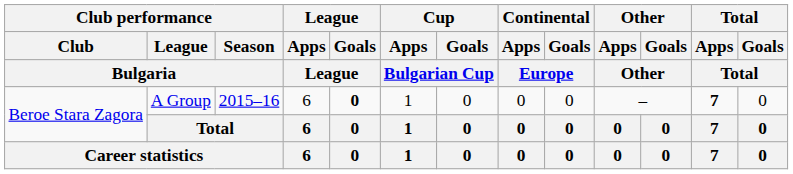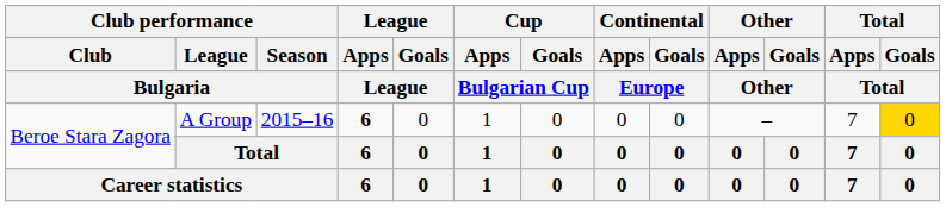Beroe Stara Zagora / A Group | League / Apps / League: normal -> bold
Beroe Stara Zagora / A Group | League / Goals / League: bold -> normal
Beroe Stara Zagora / A Group | Total / Apps / Total: bold -> normal
Beroe Stara Zagora / A Group | Total / Goals / Total: no background -> gold background
